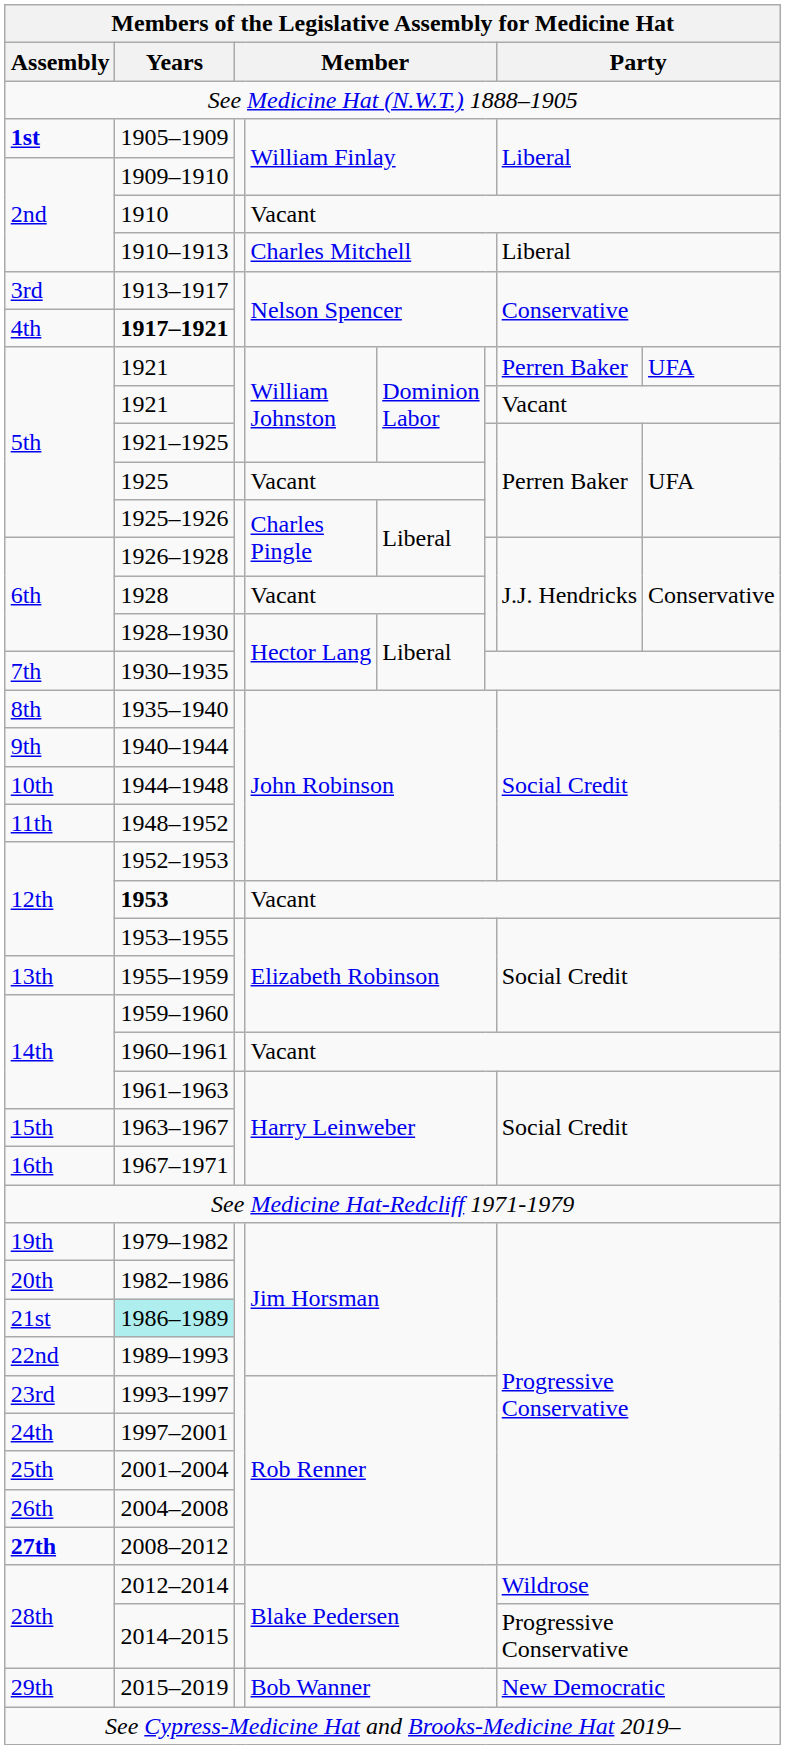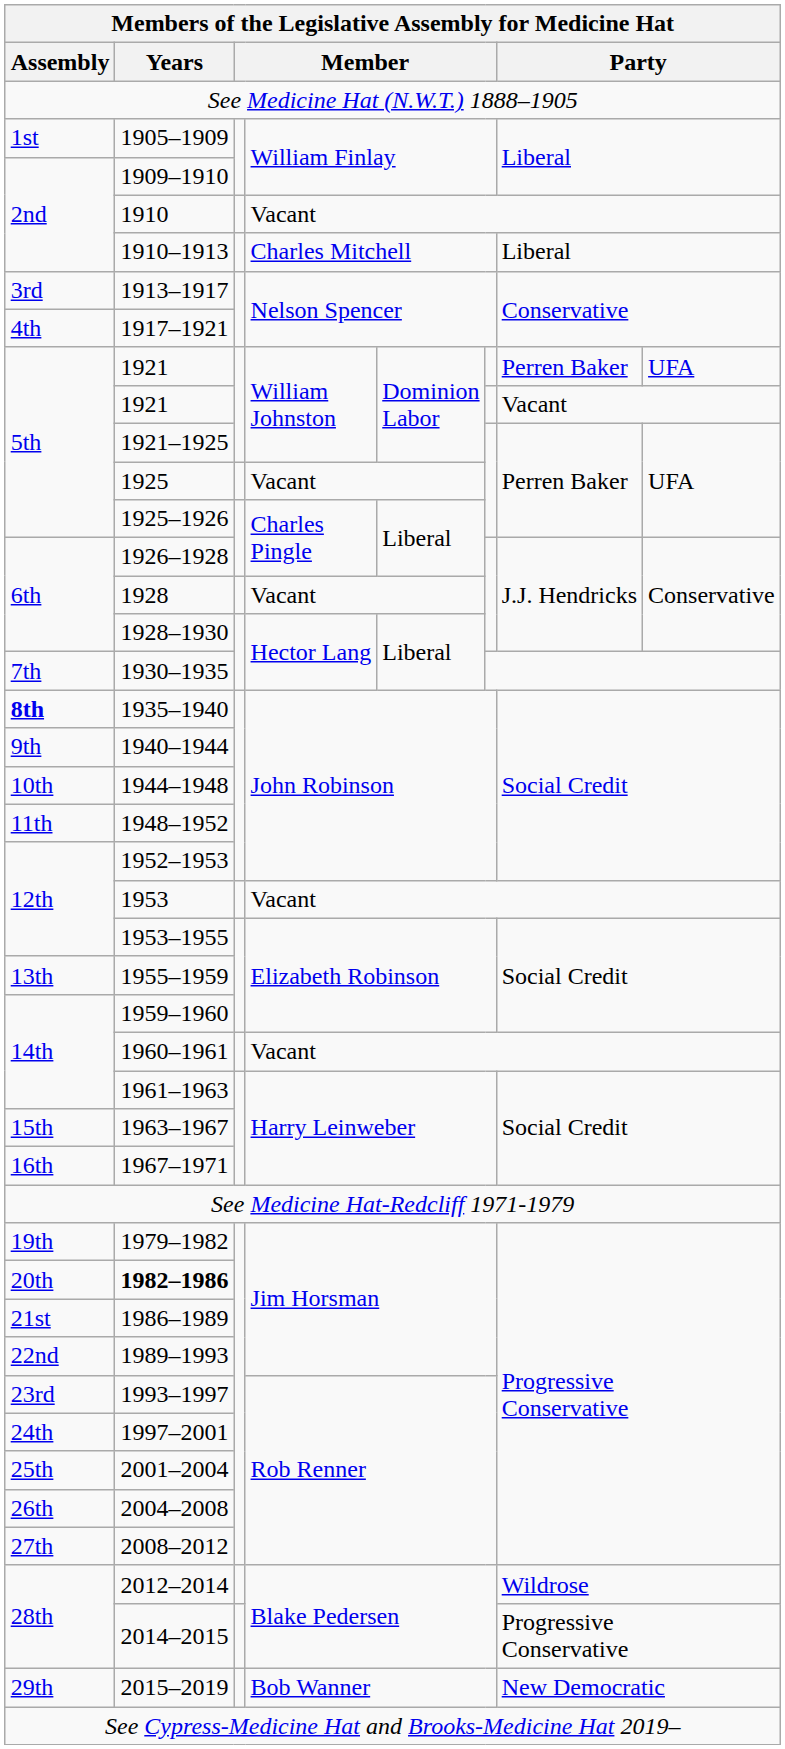1905–1909 | column 1: bold -> normal
1917–1921 | Members of the Legislative Assembly for Medicine Hat / Years: bold -> normal
1935–1940 | column 1: normal -> bold
1953 | Members of the Legislative Assembly for Medicine Hat / Years: bold -> normal
1982–1986 | Members of the Legislative Assembly for Medicine Hat / Years: normal -> bold
1986–1989 | Members of the Legislative Assembly for Medicine Hat / Years: paleturquoise background -> no background
2008–2012 | column 1: bold -> normal
